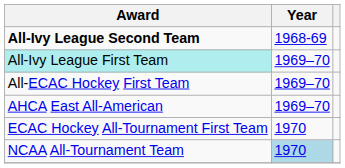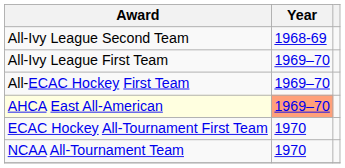row 2 | Award: bold -> normal
row 3 | Award: paleturquoise background -> no background
row 5 | Award: no background -> lightyellow background
row 5 | Year: no background -> lightsalmon background
row 7 | Year: lightblue background -> no background
